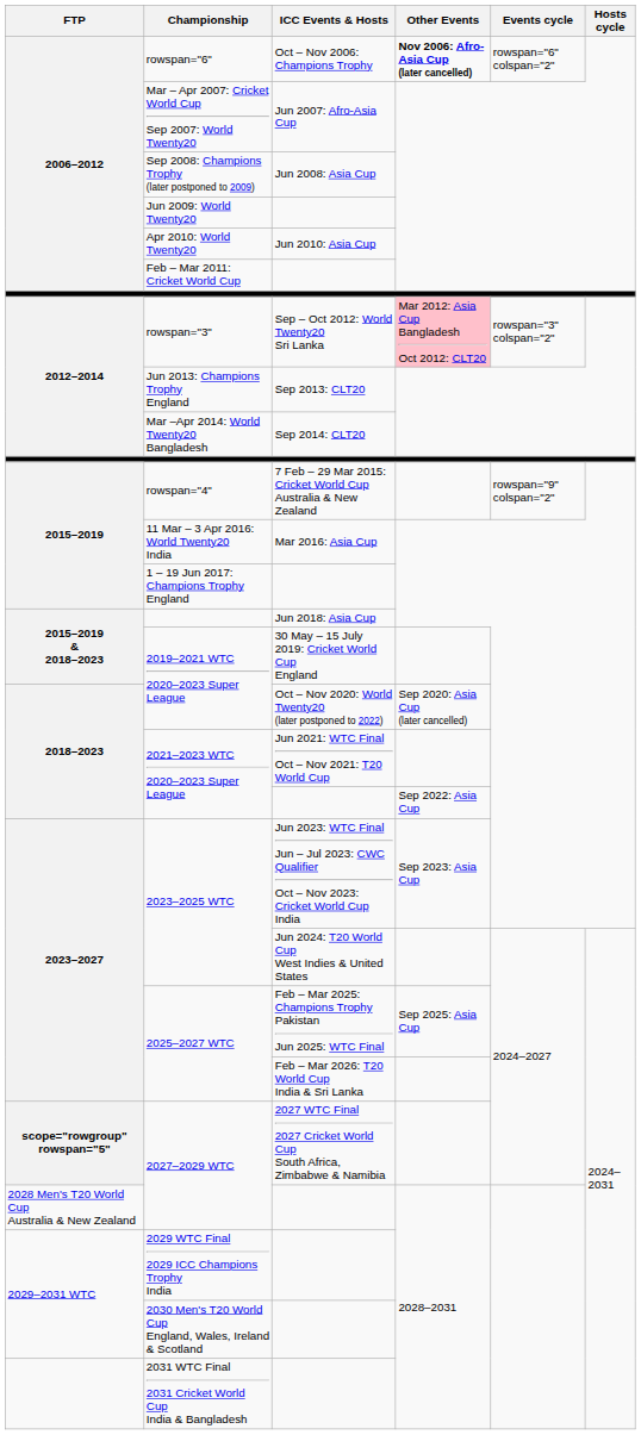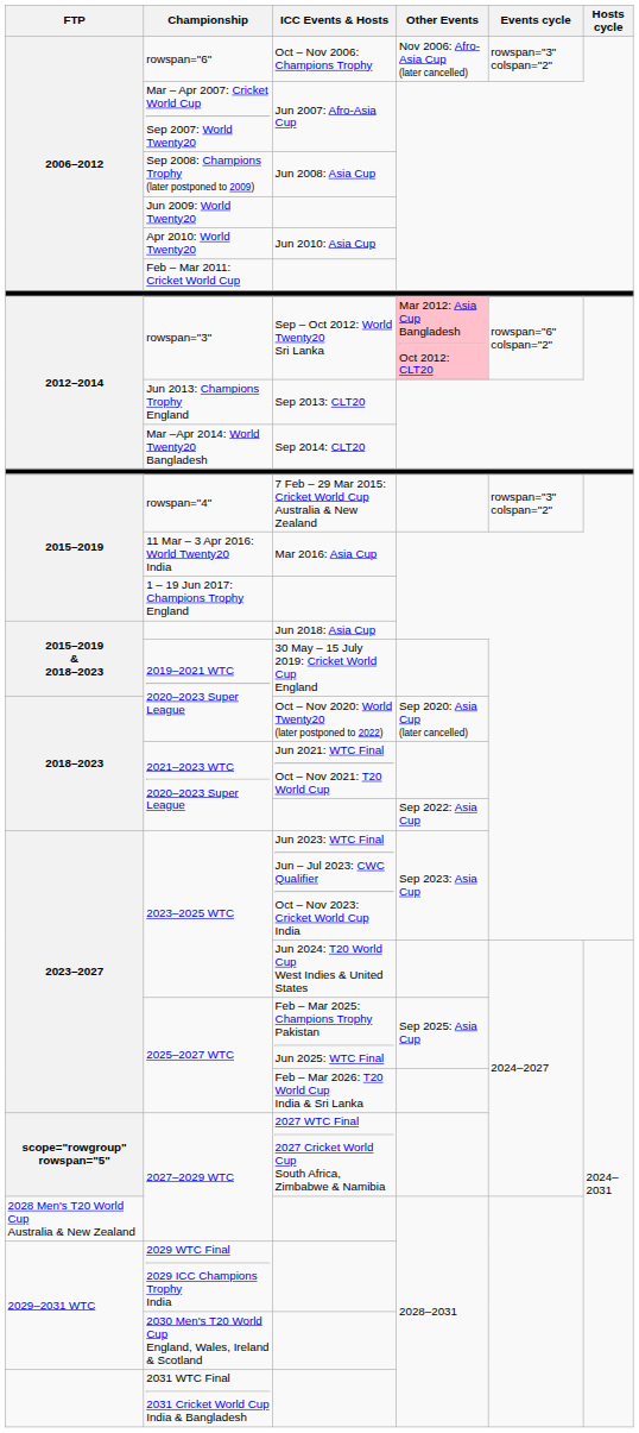rowspan="6" | Other Events: bold -> normal
rowspan="6" | Events cycle: rowspan="6" colspan="2" -> rowspan="3" colspan="2"
rowspan="3" | Events cycle: rowspan="3" colspan="2" -> rowspan="6" colspan="2"
rowspan="4" | Events cycle: rowspan="9" colspan="2" -> rowspan="3" colspan="2"
